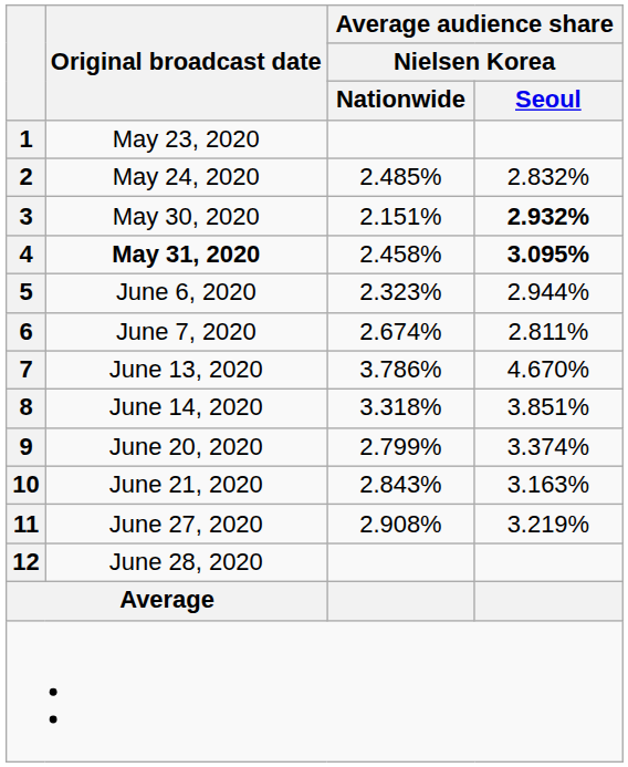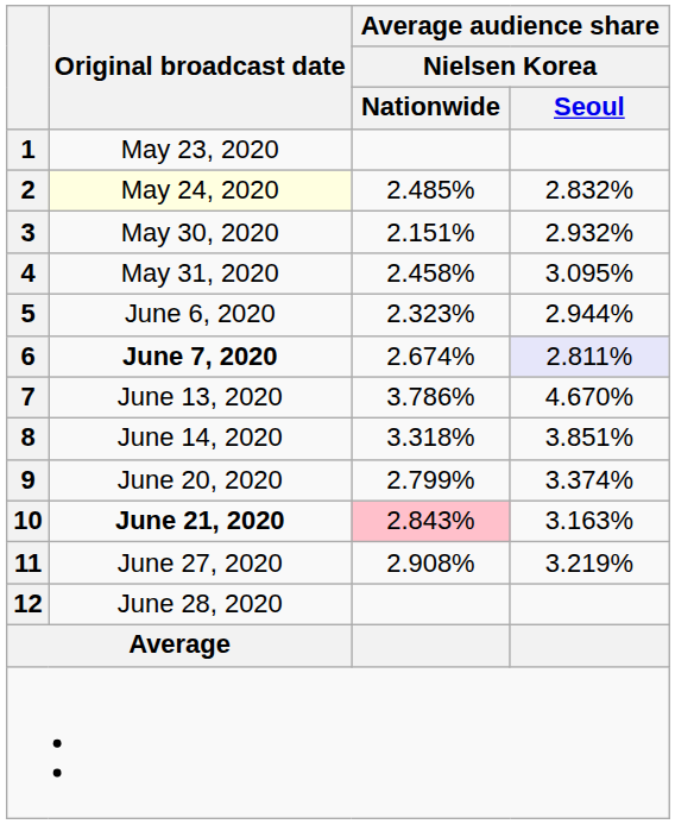2 | Original broadcast date: no background -> lightyellow background
3 | Average audience share / Nielsen Korea / Seoul: bold -> normal
4 | Original broadcast date: bold -> normal
4 | Average audience share / Nielsen Korea / Seoul: bold -> normal
6 | Original broadcast date: normal -> bold
6 | Average audience share / Nielsen Korea / Seoul: no background -> lavender background
10 | Original broadcast date: normal -> bold
10 | Average audience share / Nielsen Korea / Nationwide: no background -> pink background
